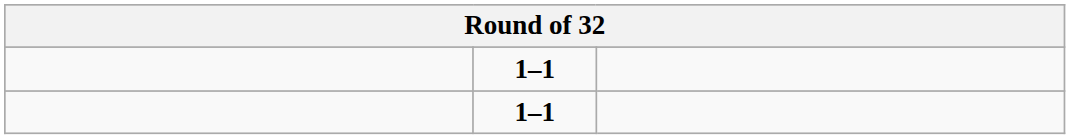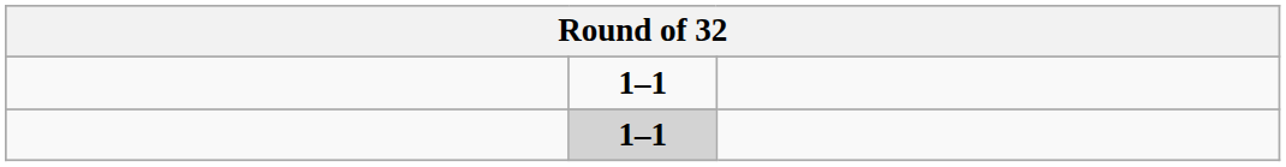row 3 | 1–1: no background -> lightgrey background
